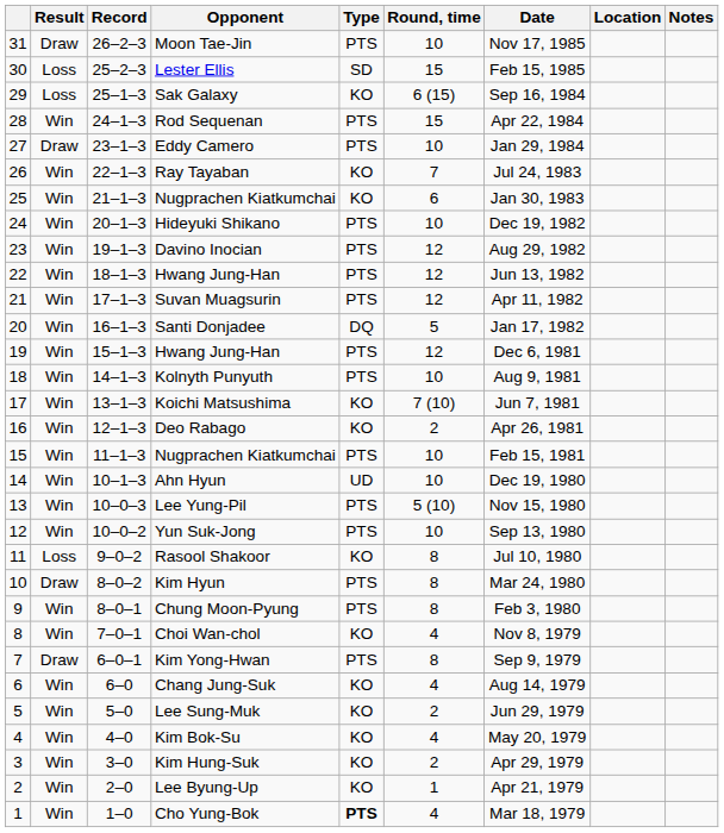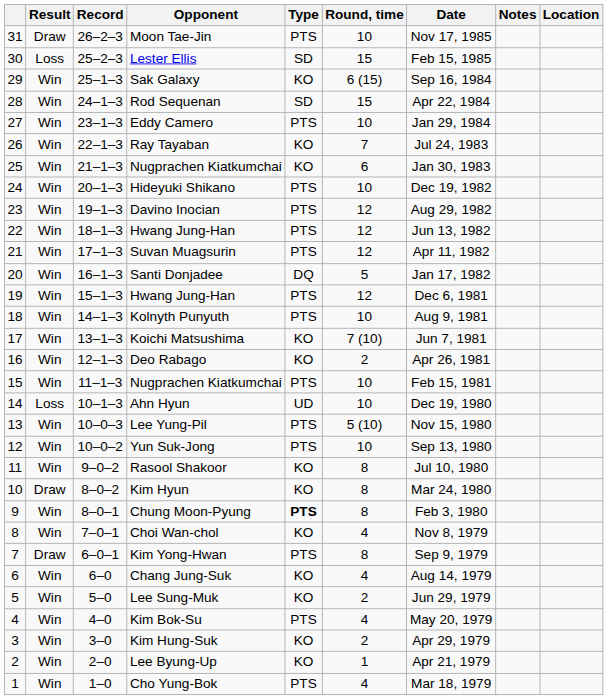columns swapped: Location <-> Notes
Sak Galaxy | Result: Loss -> Win
Rod Sequenan | Type: PTS -> SD
Eddy Camero | Result: Draw -> Win
Ahn Hyun | Result: Win -> Loss
Rasool Shakoor | Result: Loss -> Win
Kim Hyun | Type: PTS -> KO
Chung Moon-Pyung | Type: normal -> bold
Kim Bok-Su | Type: KO -> PTS
Cho Yung-Bok | Type: bold -> normal
